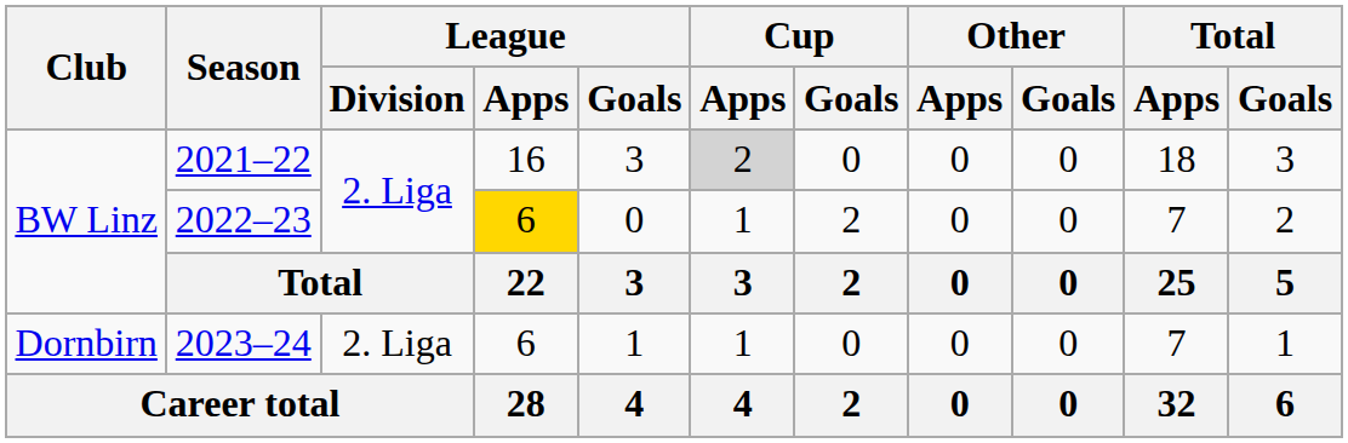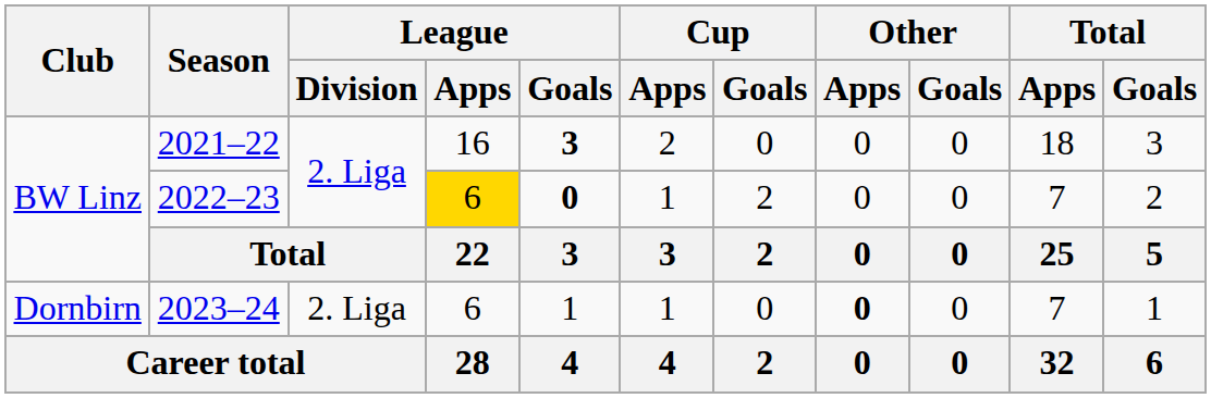2021–22 | League / Goals: normal -> bold
2021–22 | Cup / Apps: lightgrey background -> no background
2022–23 | League / Goals: normal -> bold
2023–24 | Other / Apps: normal -> bold
